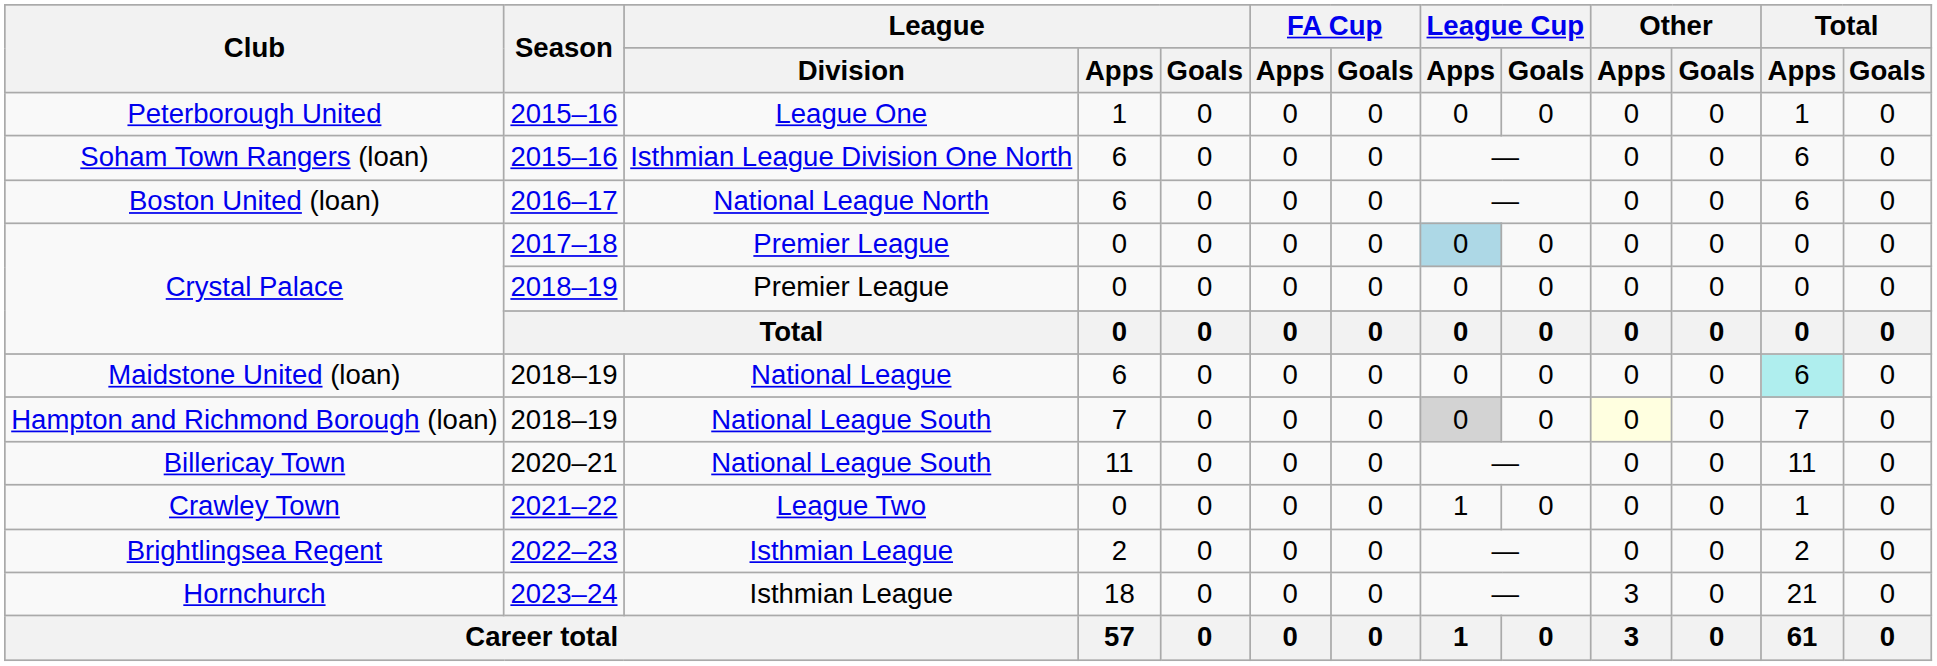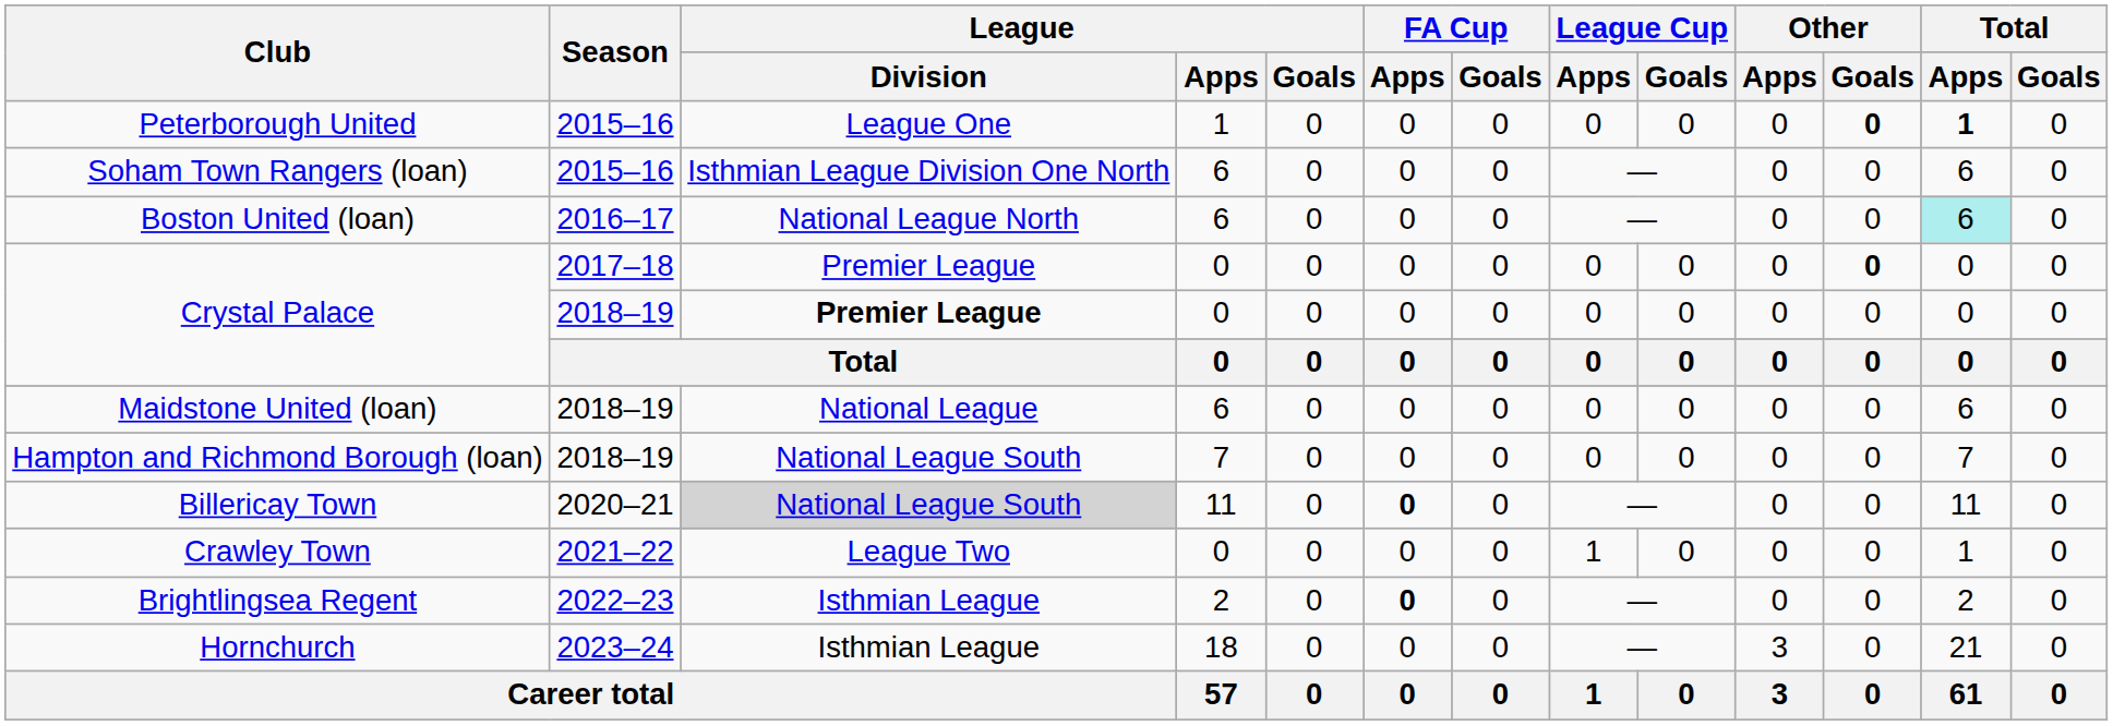Peterborough United | Other / Goals: normal -> bold
Peterborough United | Total / Apps: normal -> bold
Boston United (loan) | Total / Apps: no background -> paleturquoise background
Crystal Palace / 2017–18 | League Cup / Apps: lightblue background -> no background
Crystal Palace / 2017–18 | Other / Goals: normal -> bold
Crystal Palace / 2018–19 | League / Division: normal -> bold
Maidstone United (loan) | Total / Apps: paleturquoise background -> no background
Hampton and Richmond Borough (loan) | League Cup / Apps: lightgrey background -> no background
Hampton and Richmond Borough (loan) | Other / Apps: lightyellow background -> no background
Billericay Town | League / Division: no background -> lightgrey background
Billericay Town | FA Cup / Apps: normal -> bold
Brightlingsea Regent | FA Cup / Apps: normal -> bold
